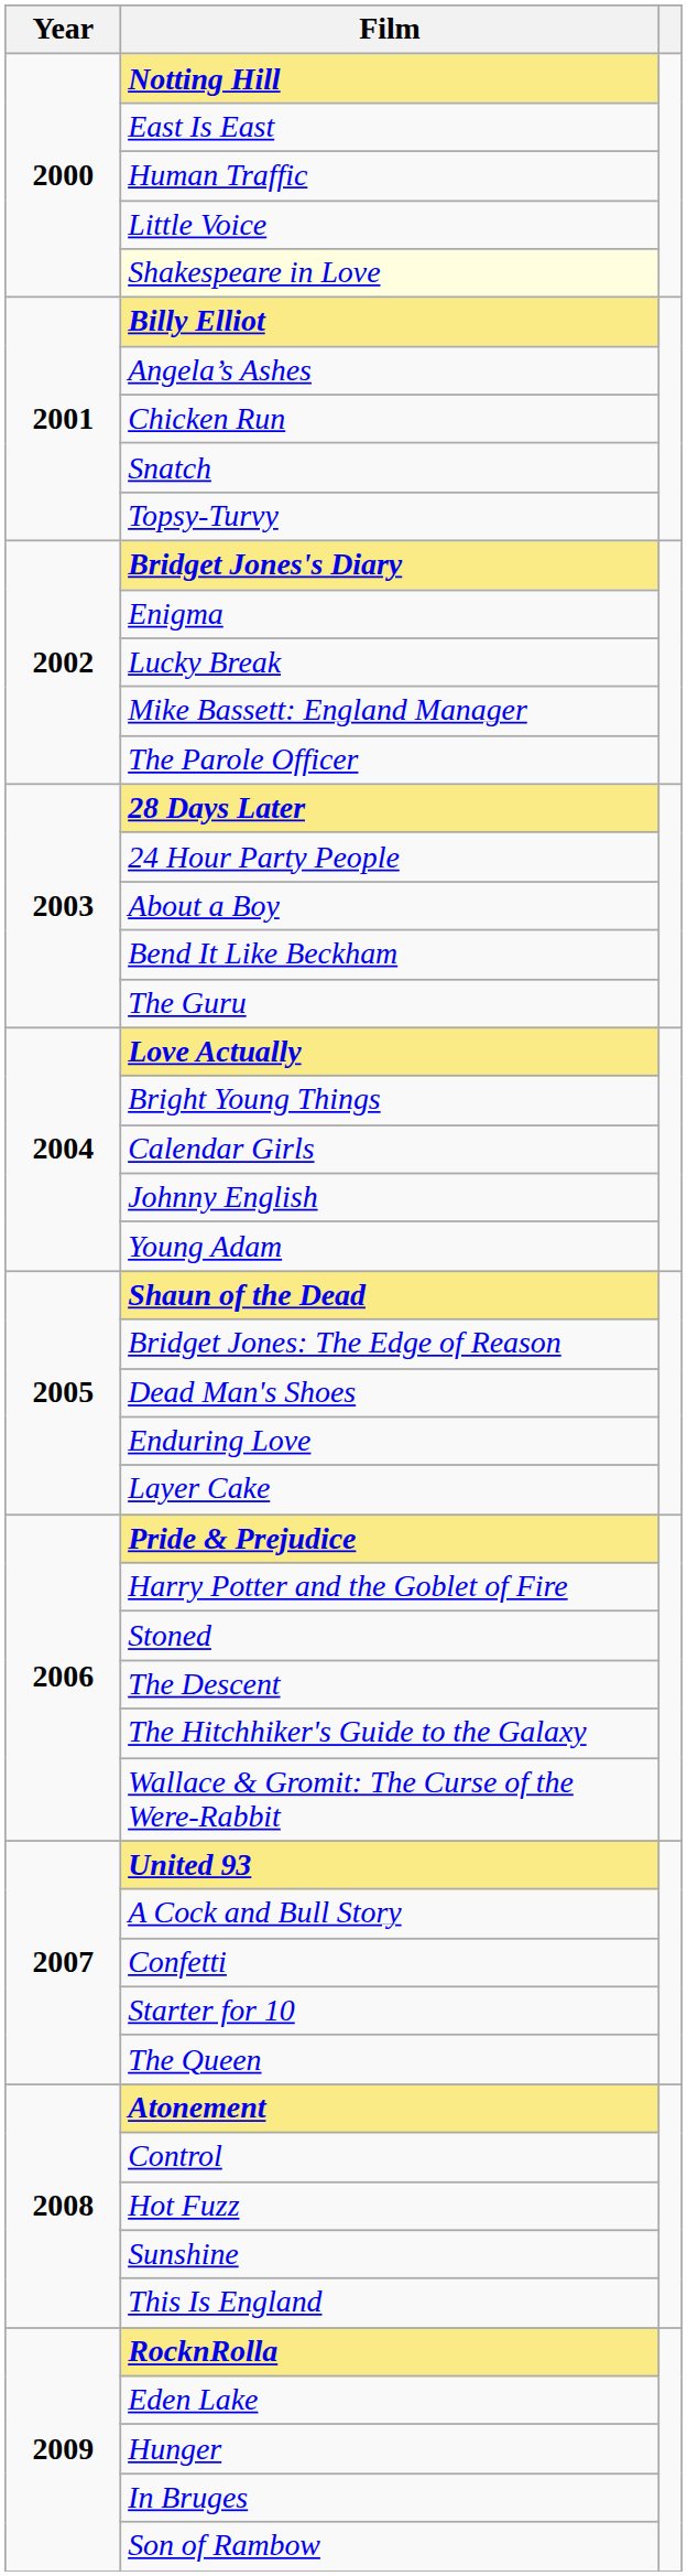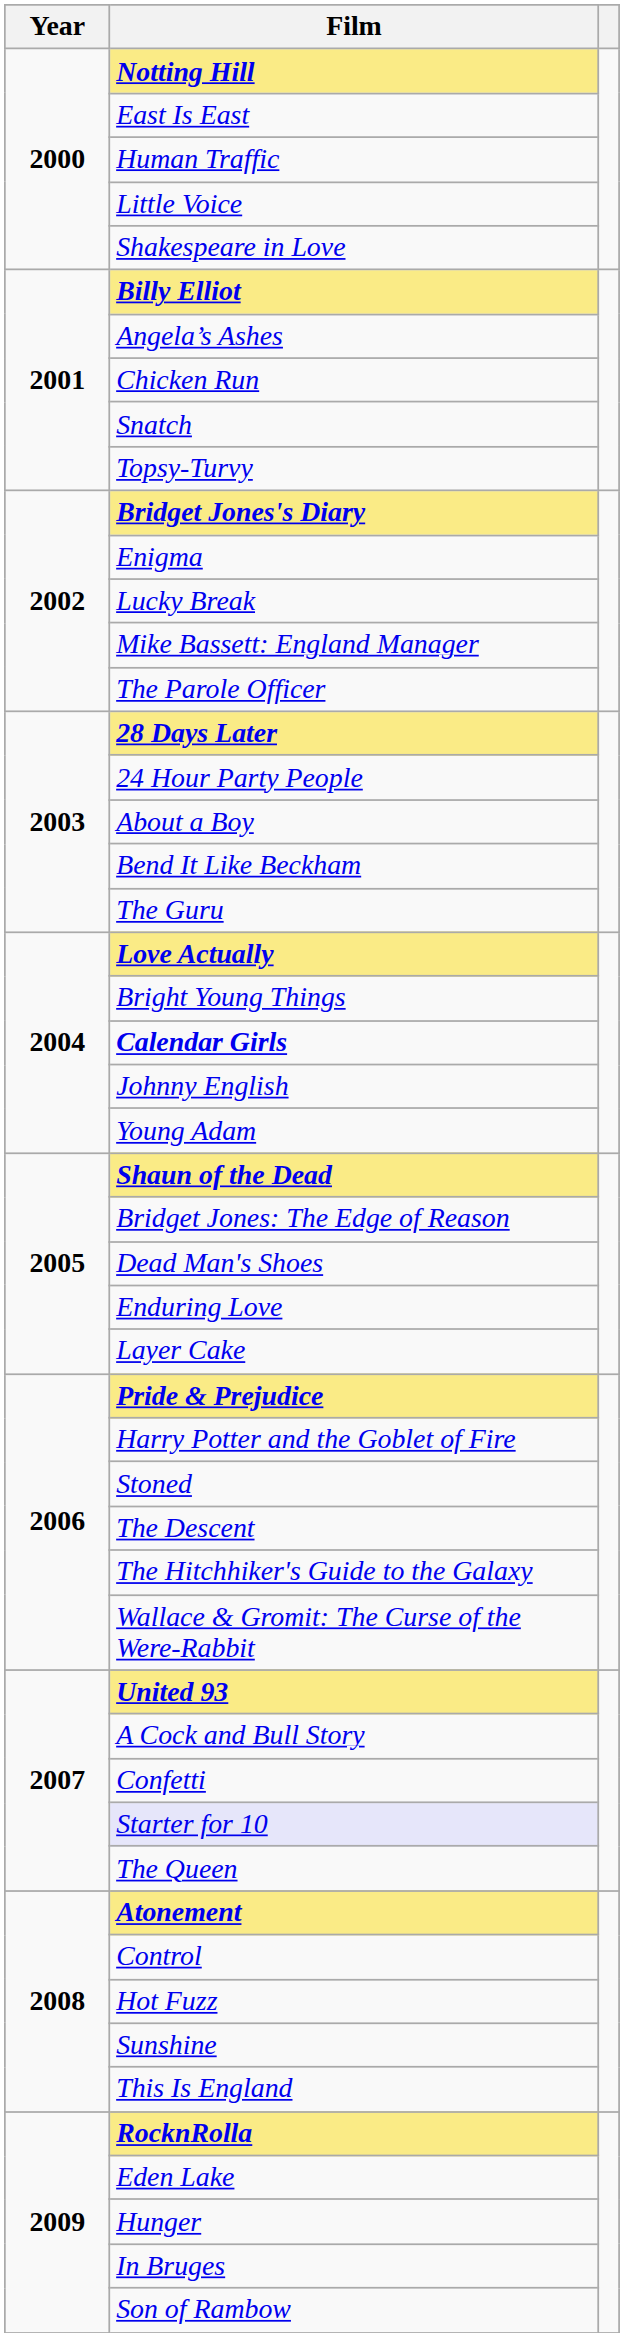Shakespeare in Love | Film: lightyellow background -> no background
Calendar Girls | Film: normal -> bold
Starter for 10 | Film: no background -> lavender background
